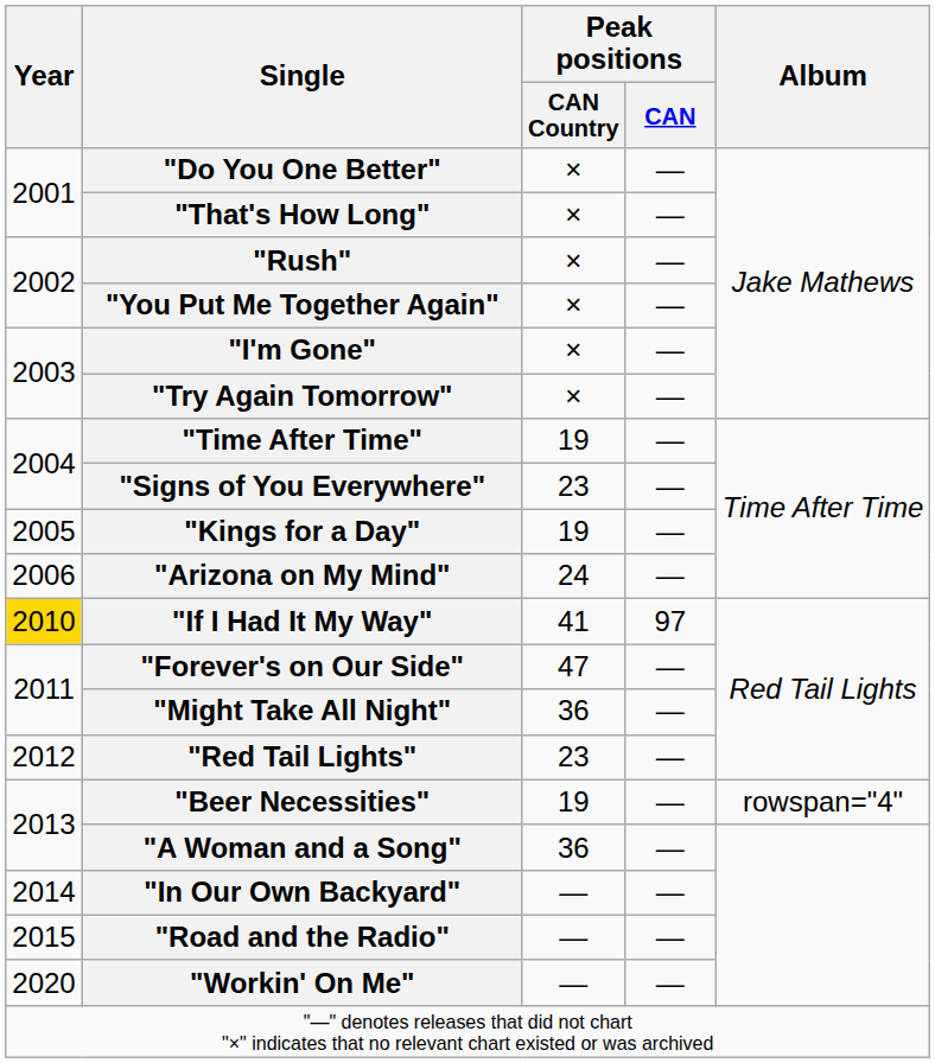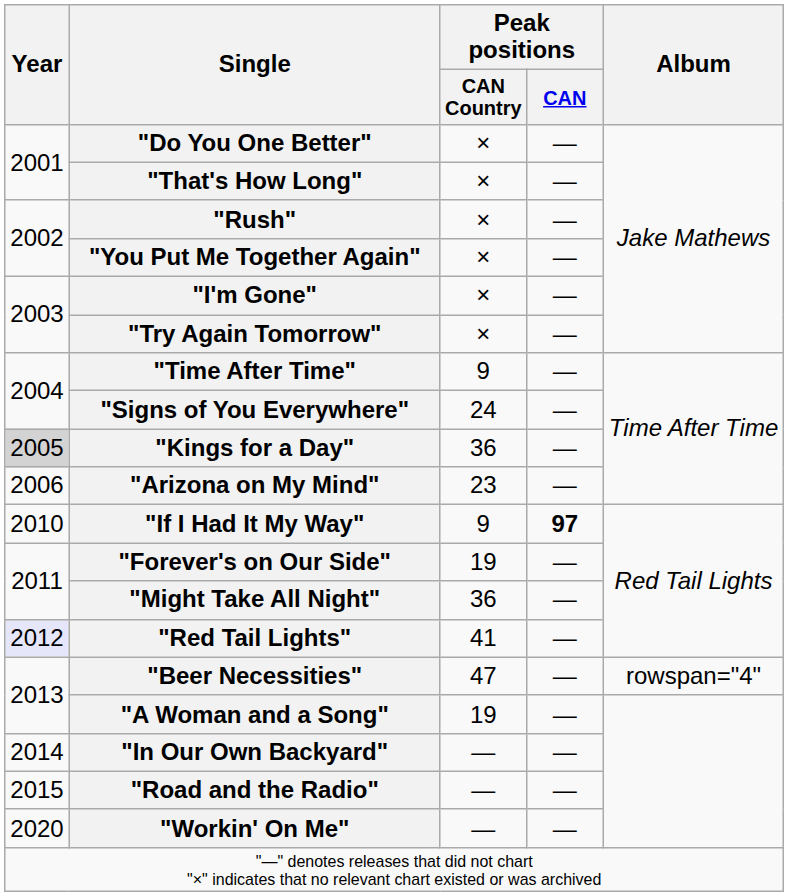"Time After Time" | Peak positions / CAN Country: 19 -> 9
"Signs of You Everywhere" | Peak positions / CAN Country: 23 -> 24
"Kings for a Day" | Year: no background -> lightgrey background
"Kings for a Day" | Peak positions / CAN Country: 19 -> 36
"Arizona on My Mind" | Peak positions / CAN Country: 24 -> 23
"If I Had It My Way" | Year: gold background -> no background
"If I Had It My Way" | Peak positions / CAN Country: 41 -> 9
"If I Had It My Way" | Peak positions / CAN: normal -> bold
"Forever's on Our Side" | Peak positions / CAN Country: 47 -> 19
"Red Tail Lights" | Year: no background -> lavender background
"Red Tail Lights" | Peak positions / CAN Country: 23 -> 41
"Beer Necessities" | Peak positions / CAN Country: 19 -> 47
"A Woman and a Song" | Peak positions / CAN Country: 36 -> 19
